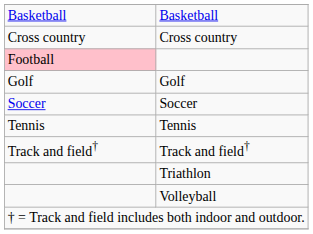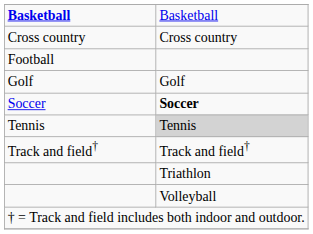row 1 | column 1: normal -> bold
row 3 | column 1: pink background -> no background
row 5 | column 2: normal -> bold
row 6 | column 2: no background -> lightgrey background
